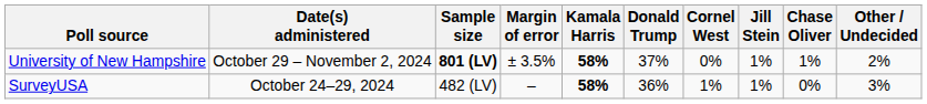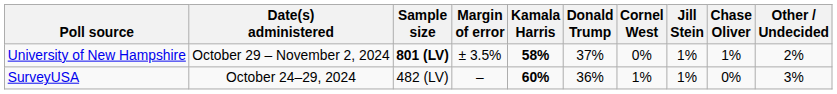SurveyUSA | Kamala Harris: 58% -> 60%
